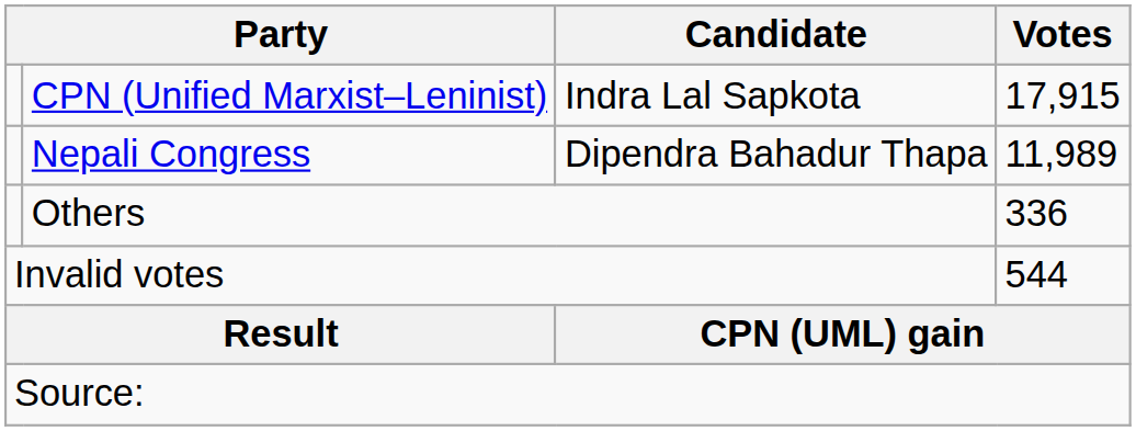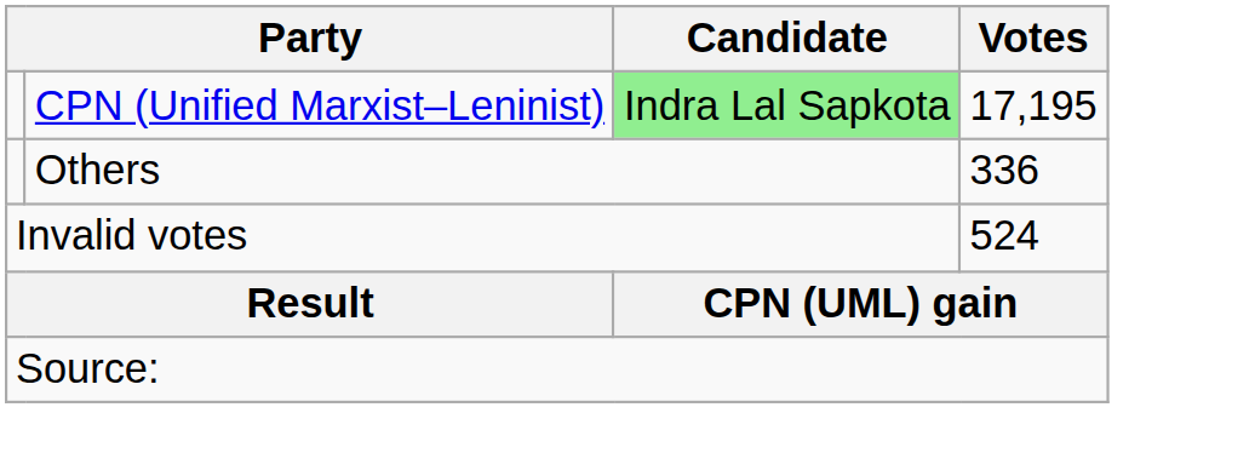CPN (Unified Marxist–Leninist) | Candidate: no background -> lightgreen background
CPN (Unified Marxist–Leninist) | Votes: 17,915 -> 17,195
- row: Nepali Congress | Dipendra Bahadur Thapa | 11,989
Invalid votes | Votes: 544 -> 524
